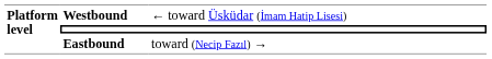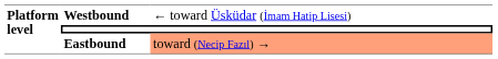Eastbound | column 3: no background -> lightsalmon background
